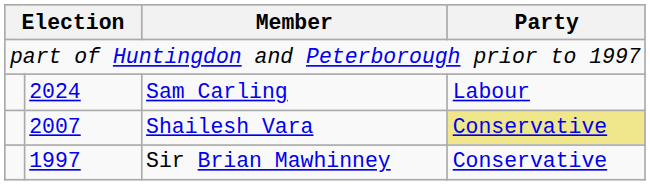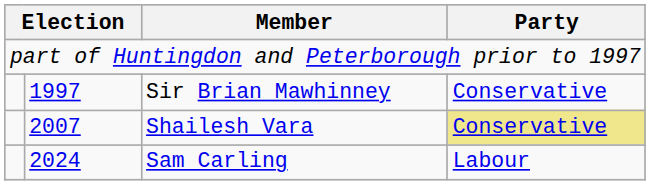rows swapped: Sir Brian Mawhinney <-> Sam Carling
